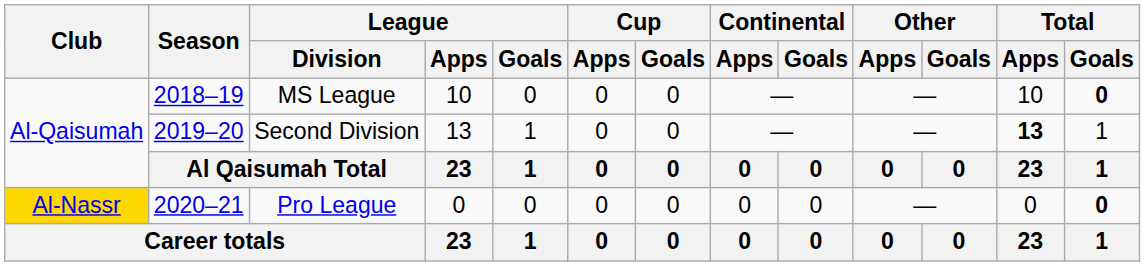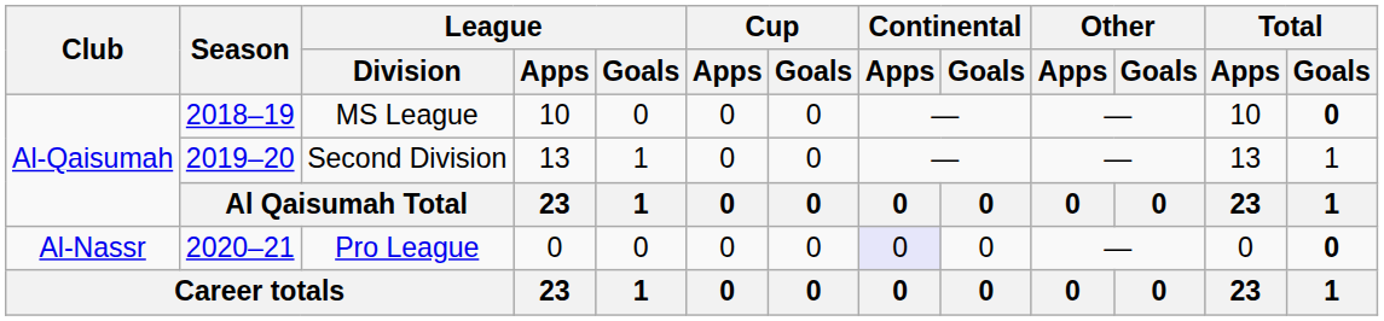Second Division | Total / Apps: bold -> normal
Pro League | Club: gold background -> no background
Pro League | Continental / Apps: no background -> lavender background
